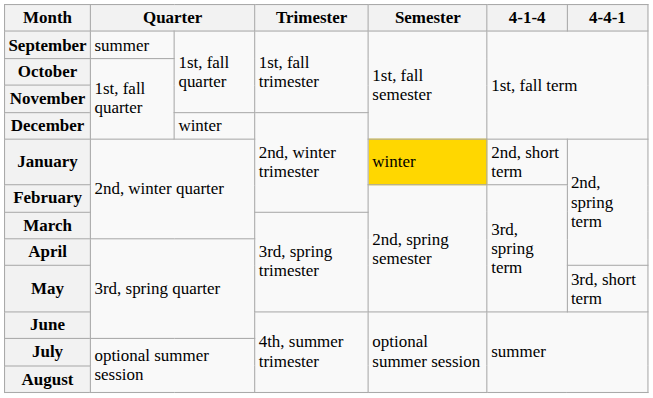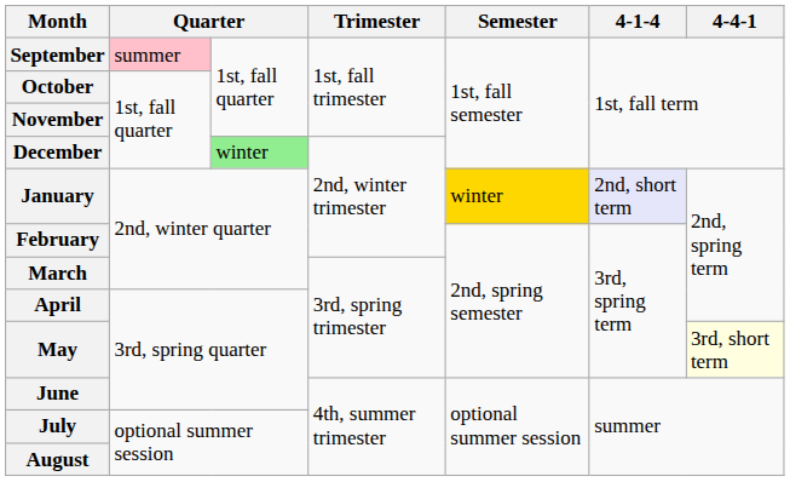September | column 2: no background -> pink background
December | column 3: no background -> lightgreen background
January | 4-1-4: no background -> lavender background
May | 4-4-1: no background -> lightyellow background
